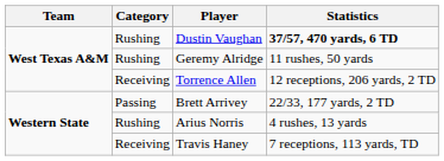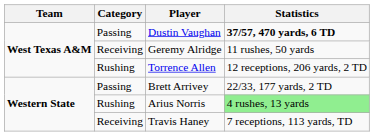Dustin Vaughan | Category: Rushing -> Passing
Geremy Alridge | Category: Rushing -> Receiving
Torrence Allen | Category: Receiving -> Rushing
Arius Norris | Statistics: no background -> lightgreen background
